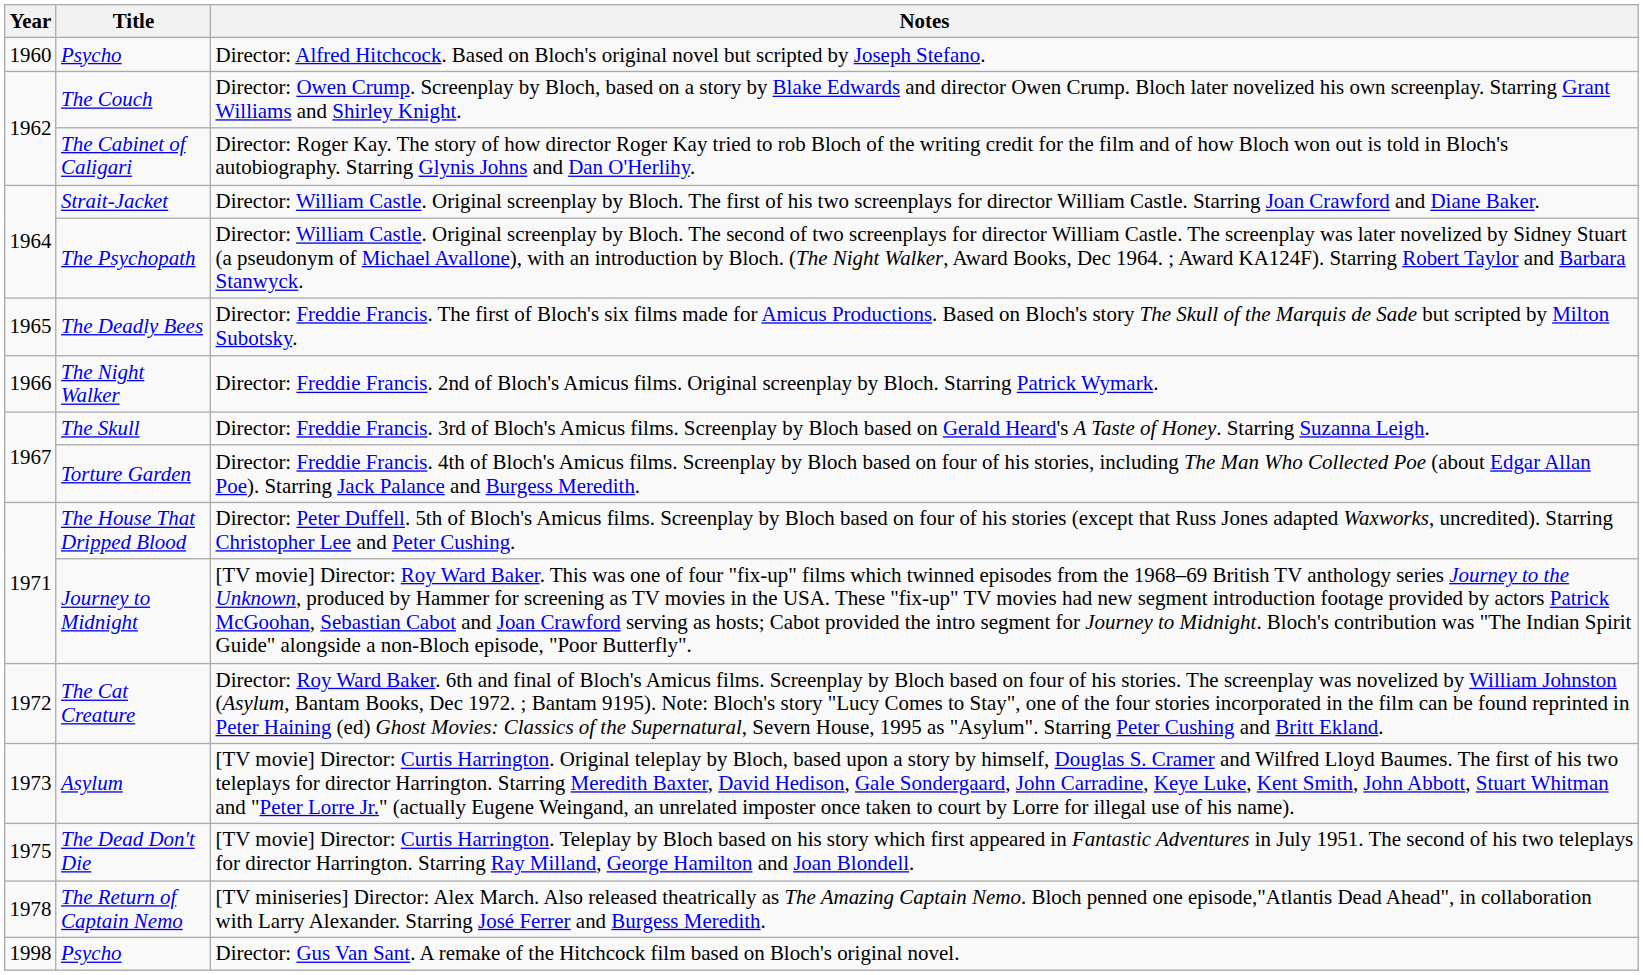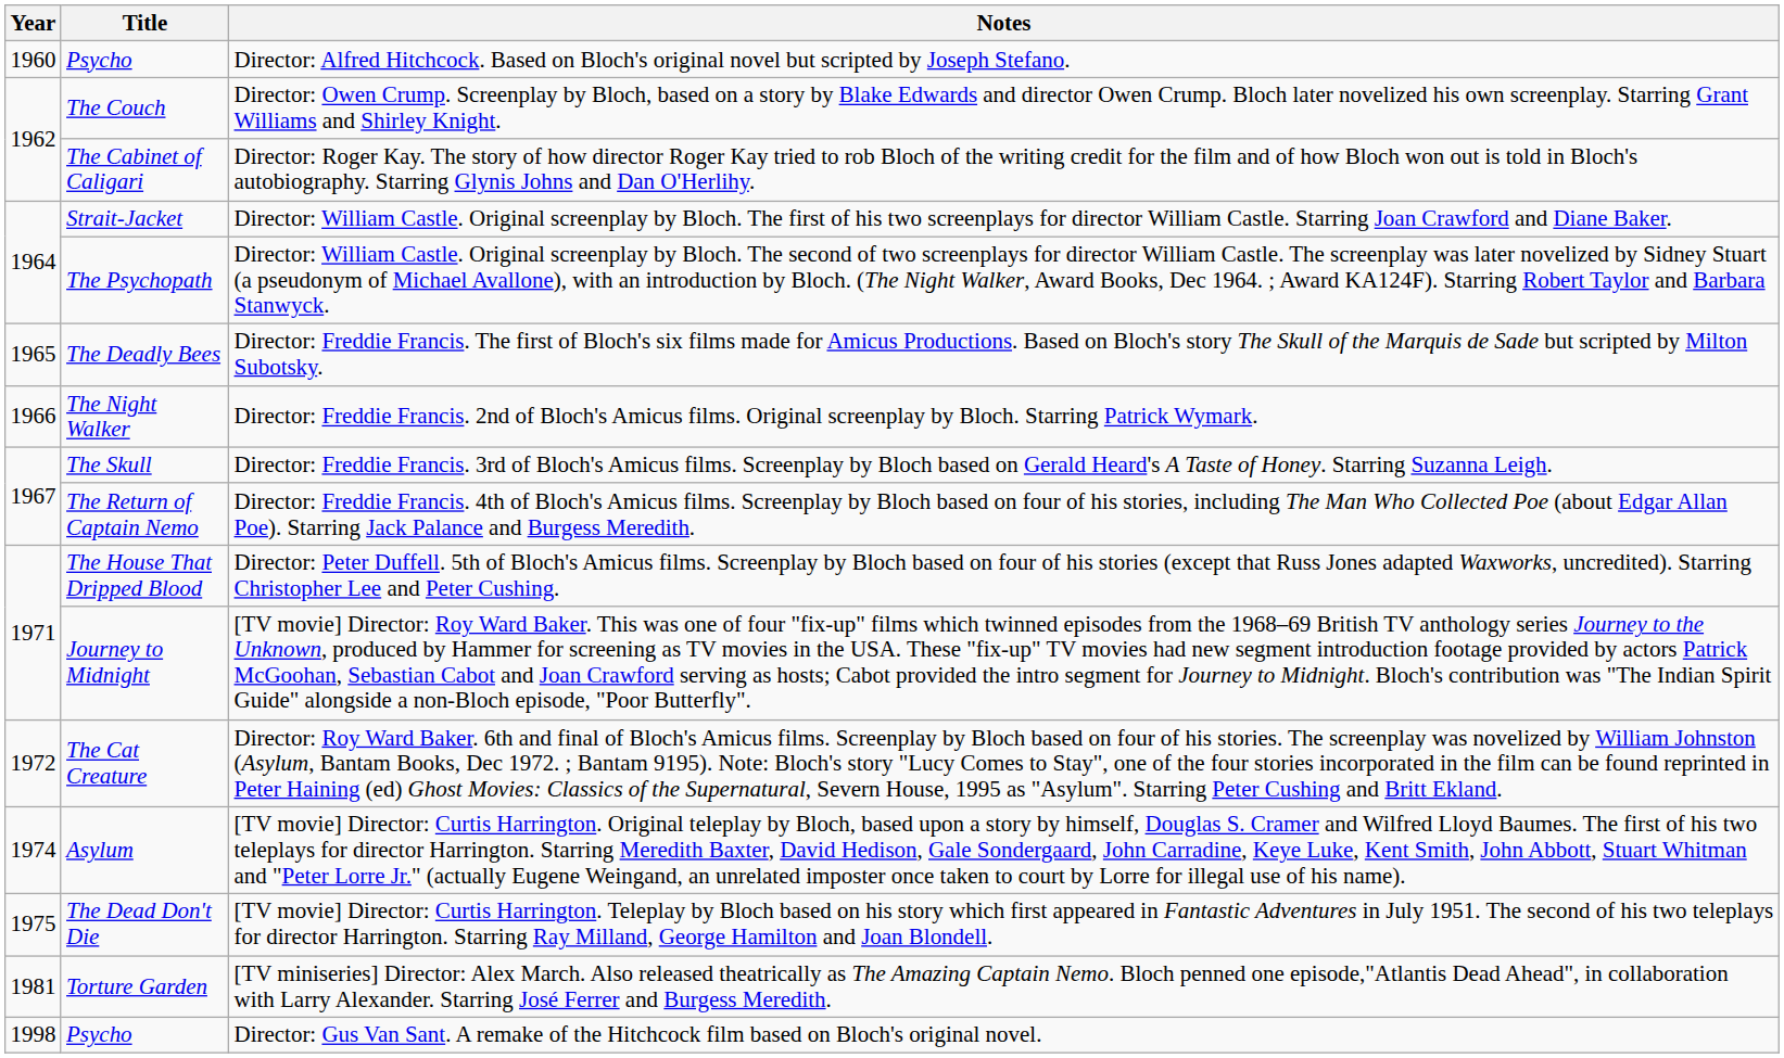row 10 | Title: Torture Garden -> The Return of Captain Nemo
row 14 | Year: 1973 -> 1974
row 16 | Year: 1978 -> 1981
row 16 | Title: The Return of Captain Nemo -> Torture Garden
